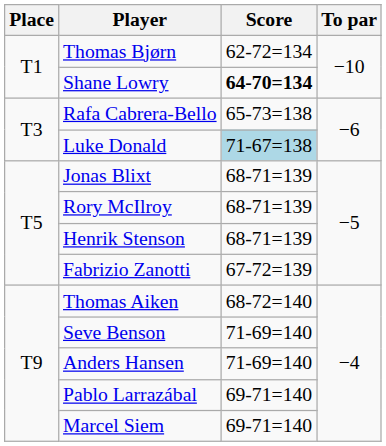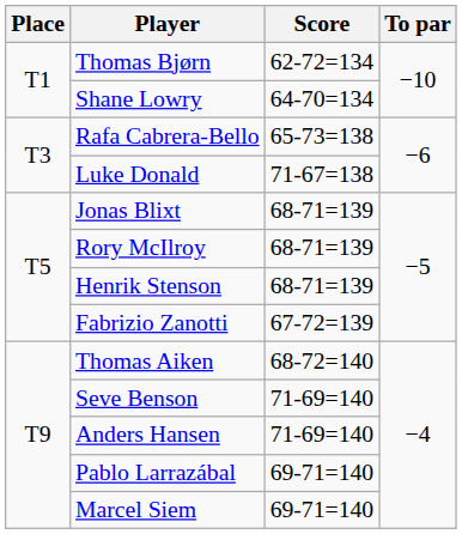Shane Lowry | Score: bold -> normal
Luke Donald | Score: lightblue background -> no background
